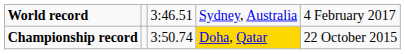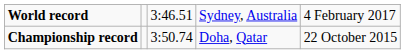Championship record | column 4: gold background -> no background
